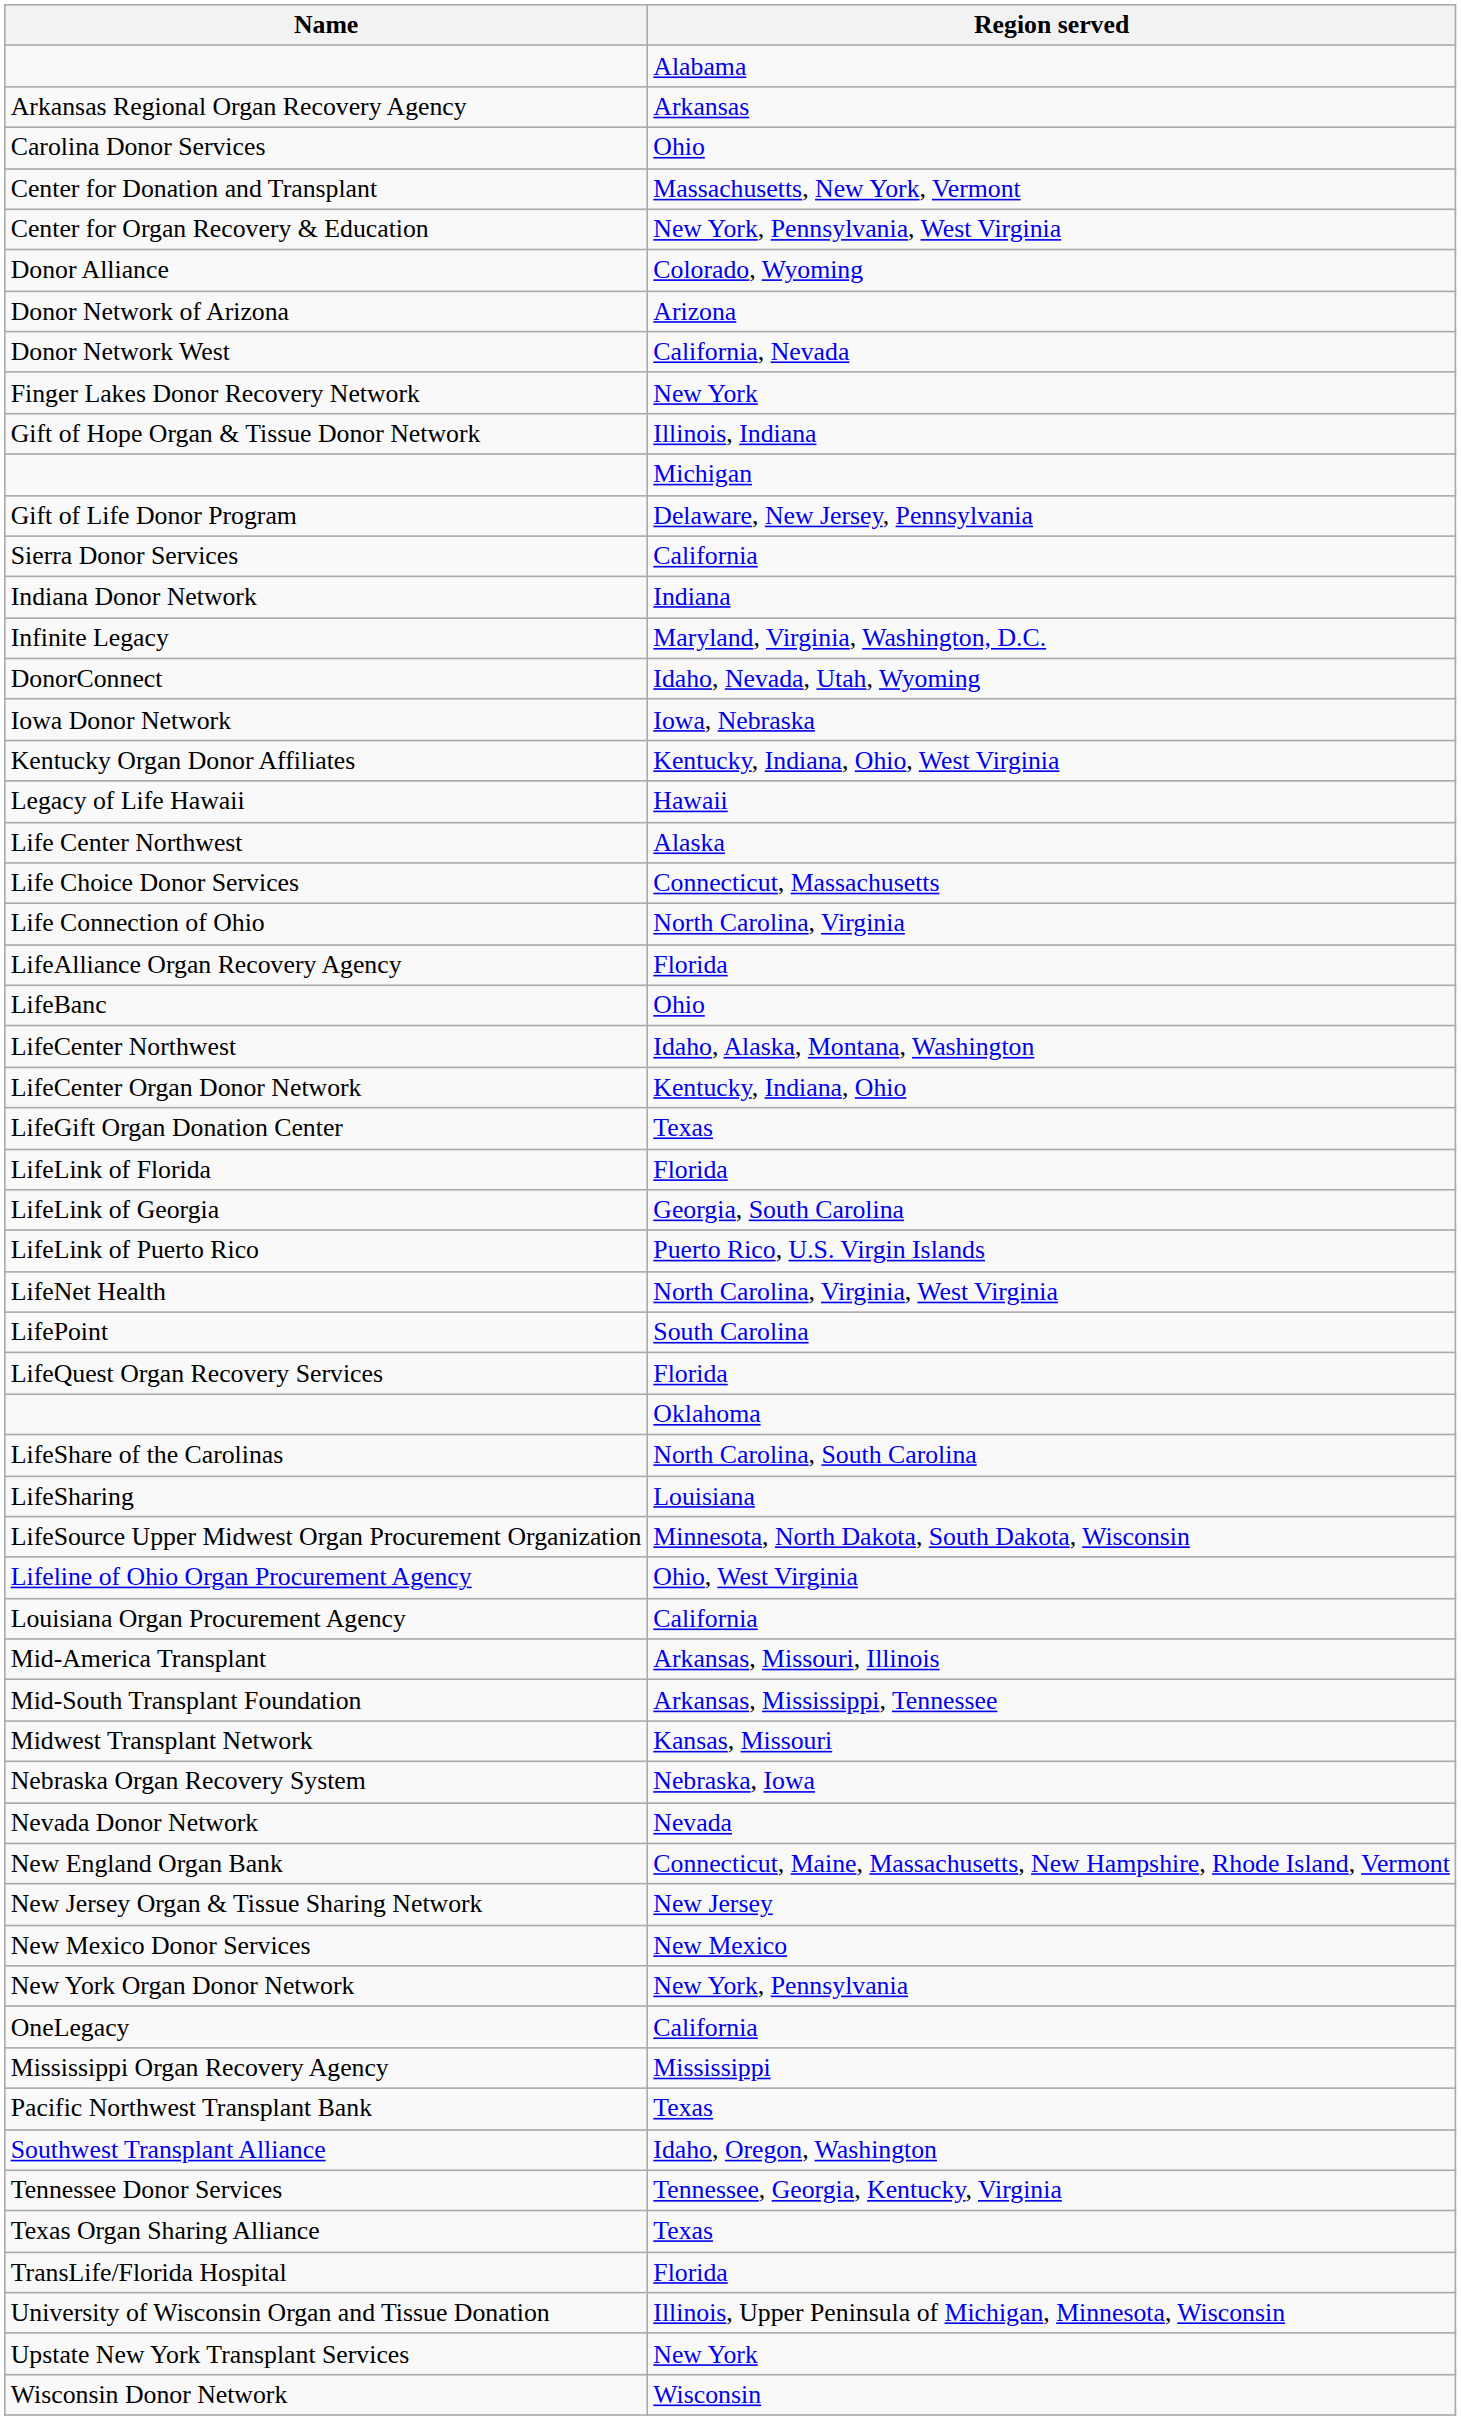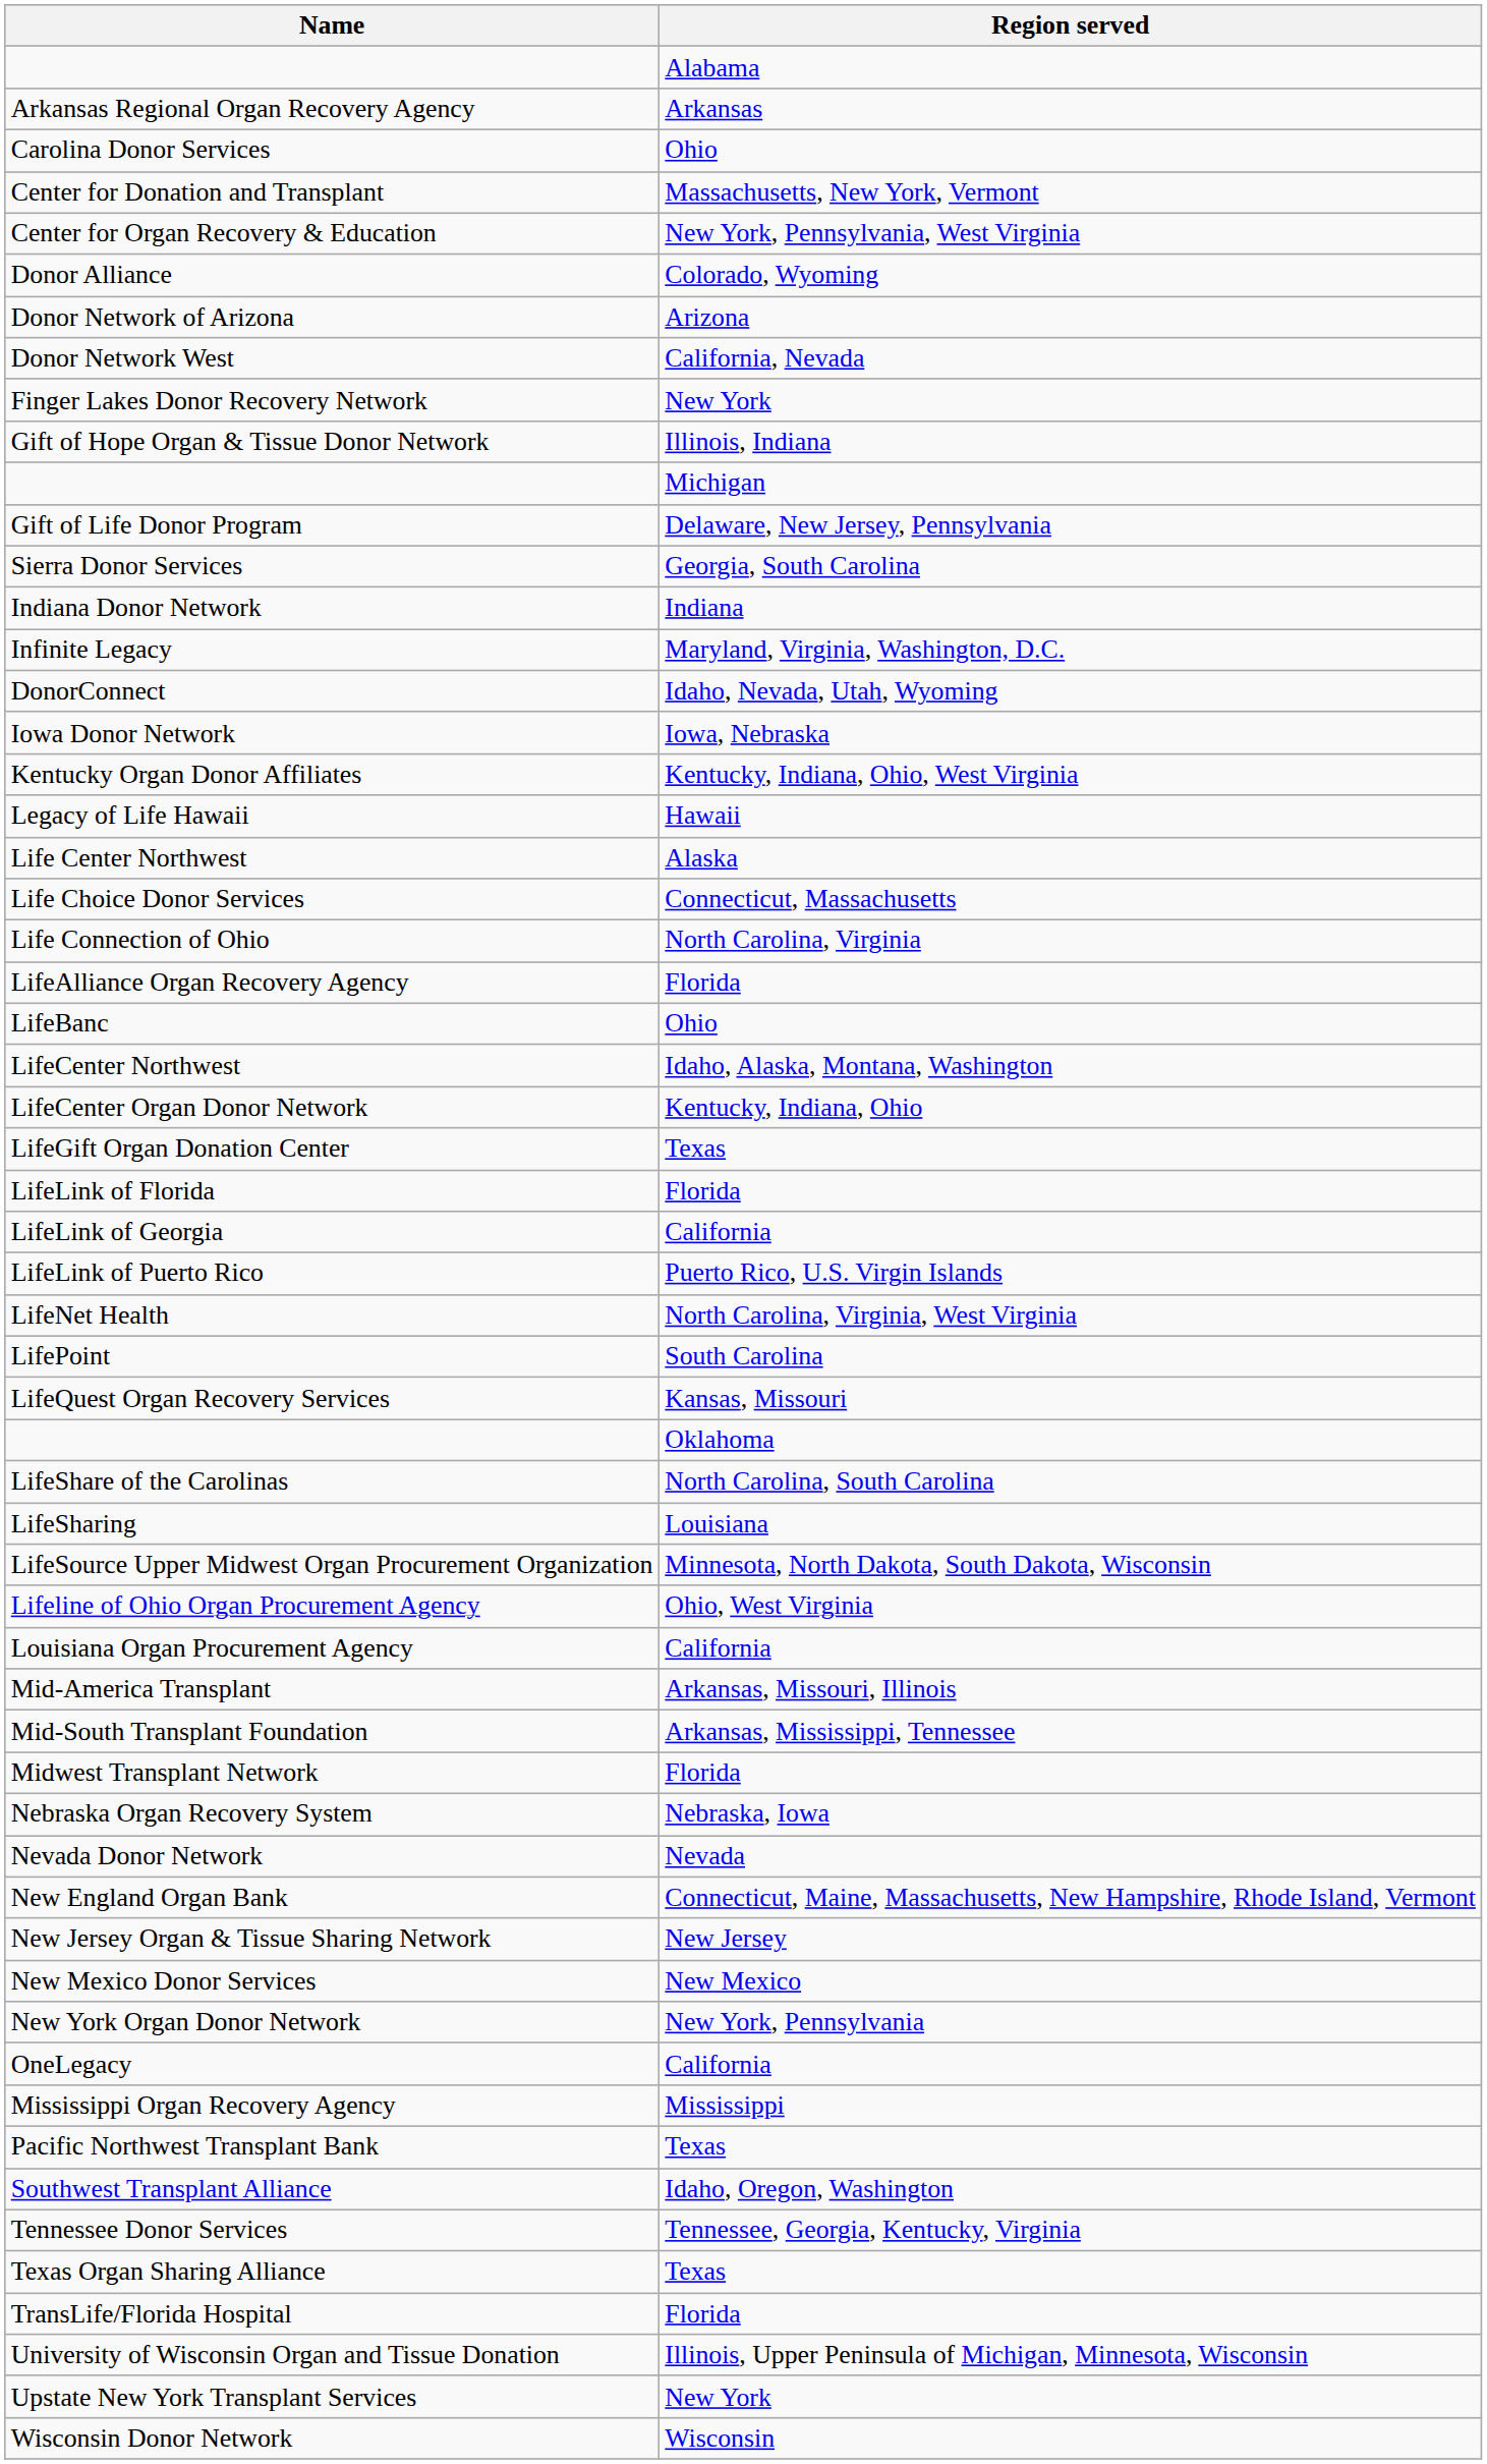row 14 | Region served: California -> Georgia, South Carolina
row 30 | Region served: Georgia, South Carolina -> California
row 34 | Region served: Florida -> Kansas, Missouri
row 43 | Region served: Kansas, Missouri -> Florida
